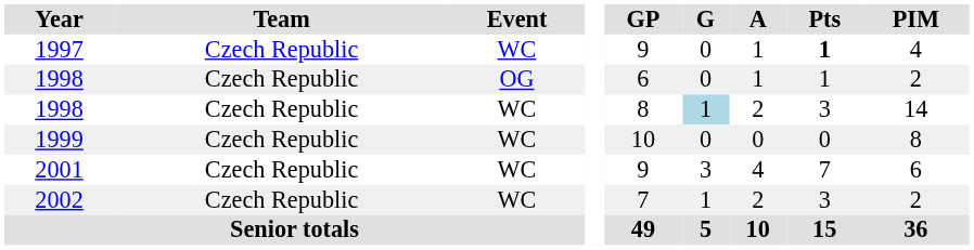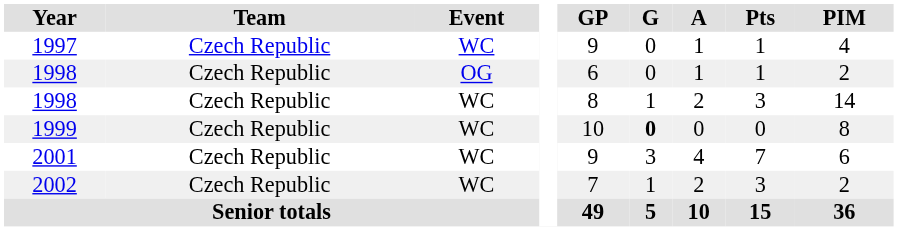1997 | Pts: bold -> normal
1998 / WC | G: lightblue background -> no background
1999 | G: normal -> bold
